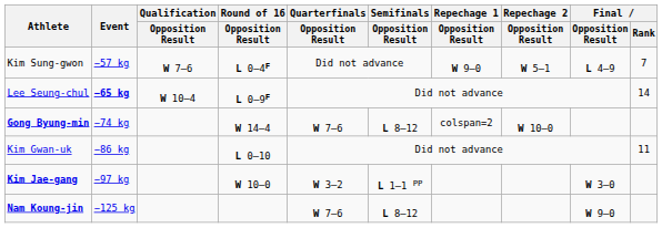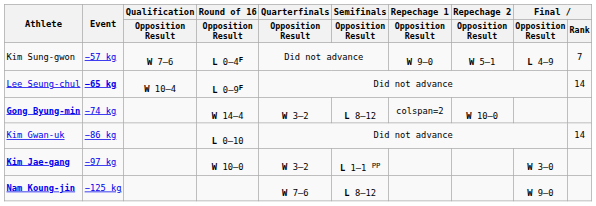Gong Byung-min | Quarterfinals / Opposition Result: W 7–6 -> W 3–2
Kim Gwan-uk | Final / Rank: 11 -> 14
